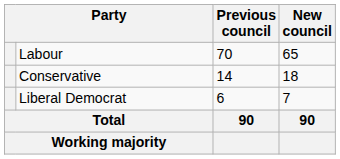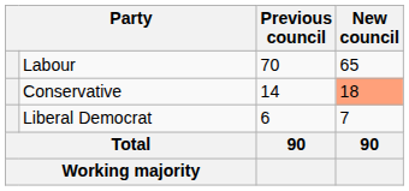Conservative | New council: no background -> lightsalmon background
